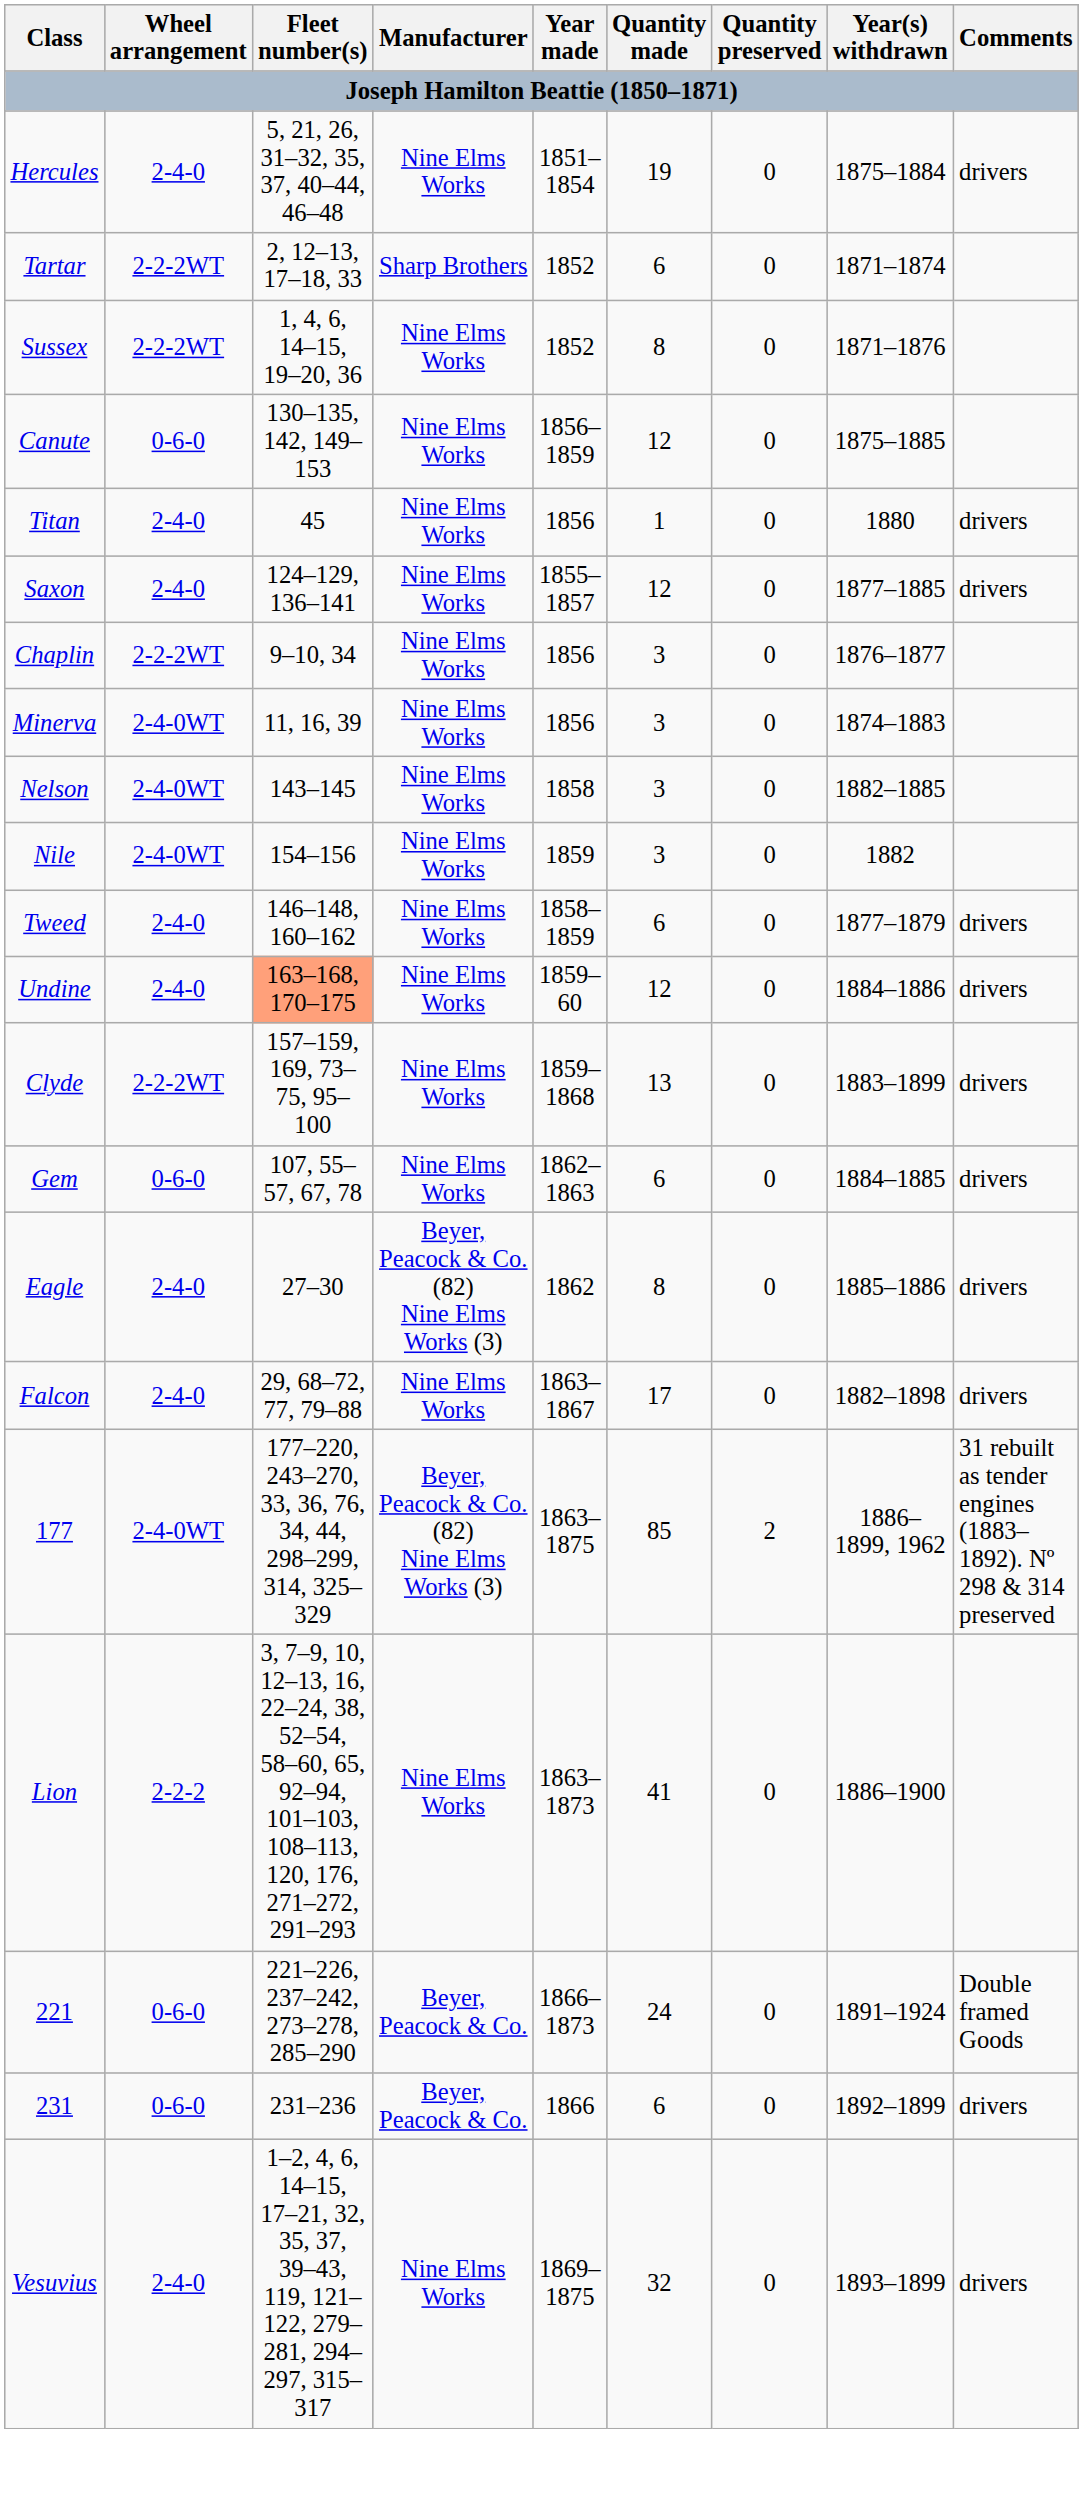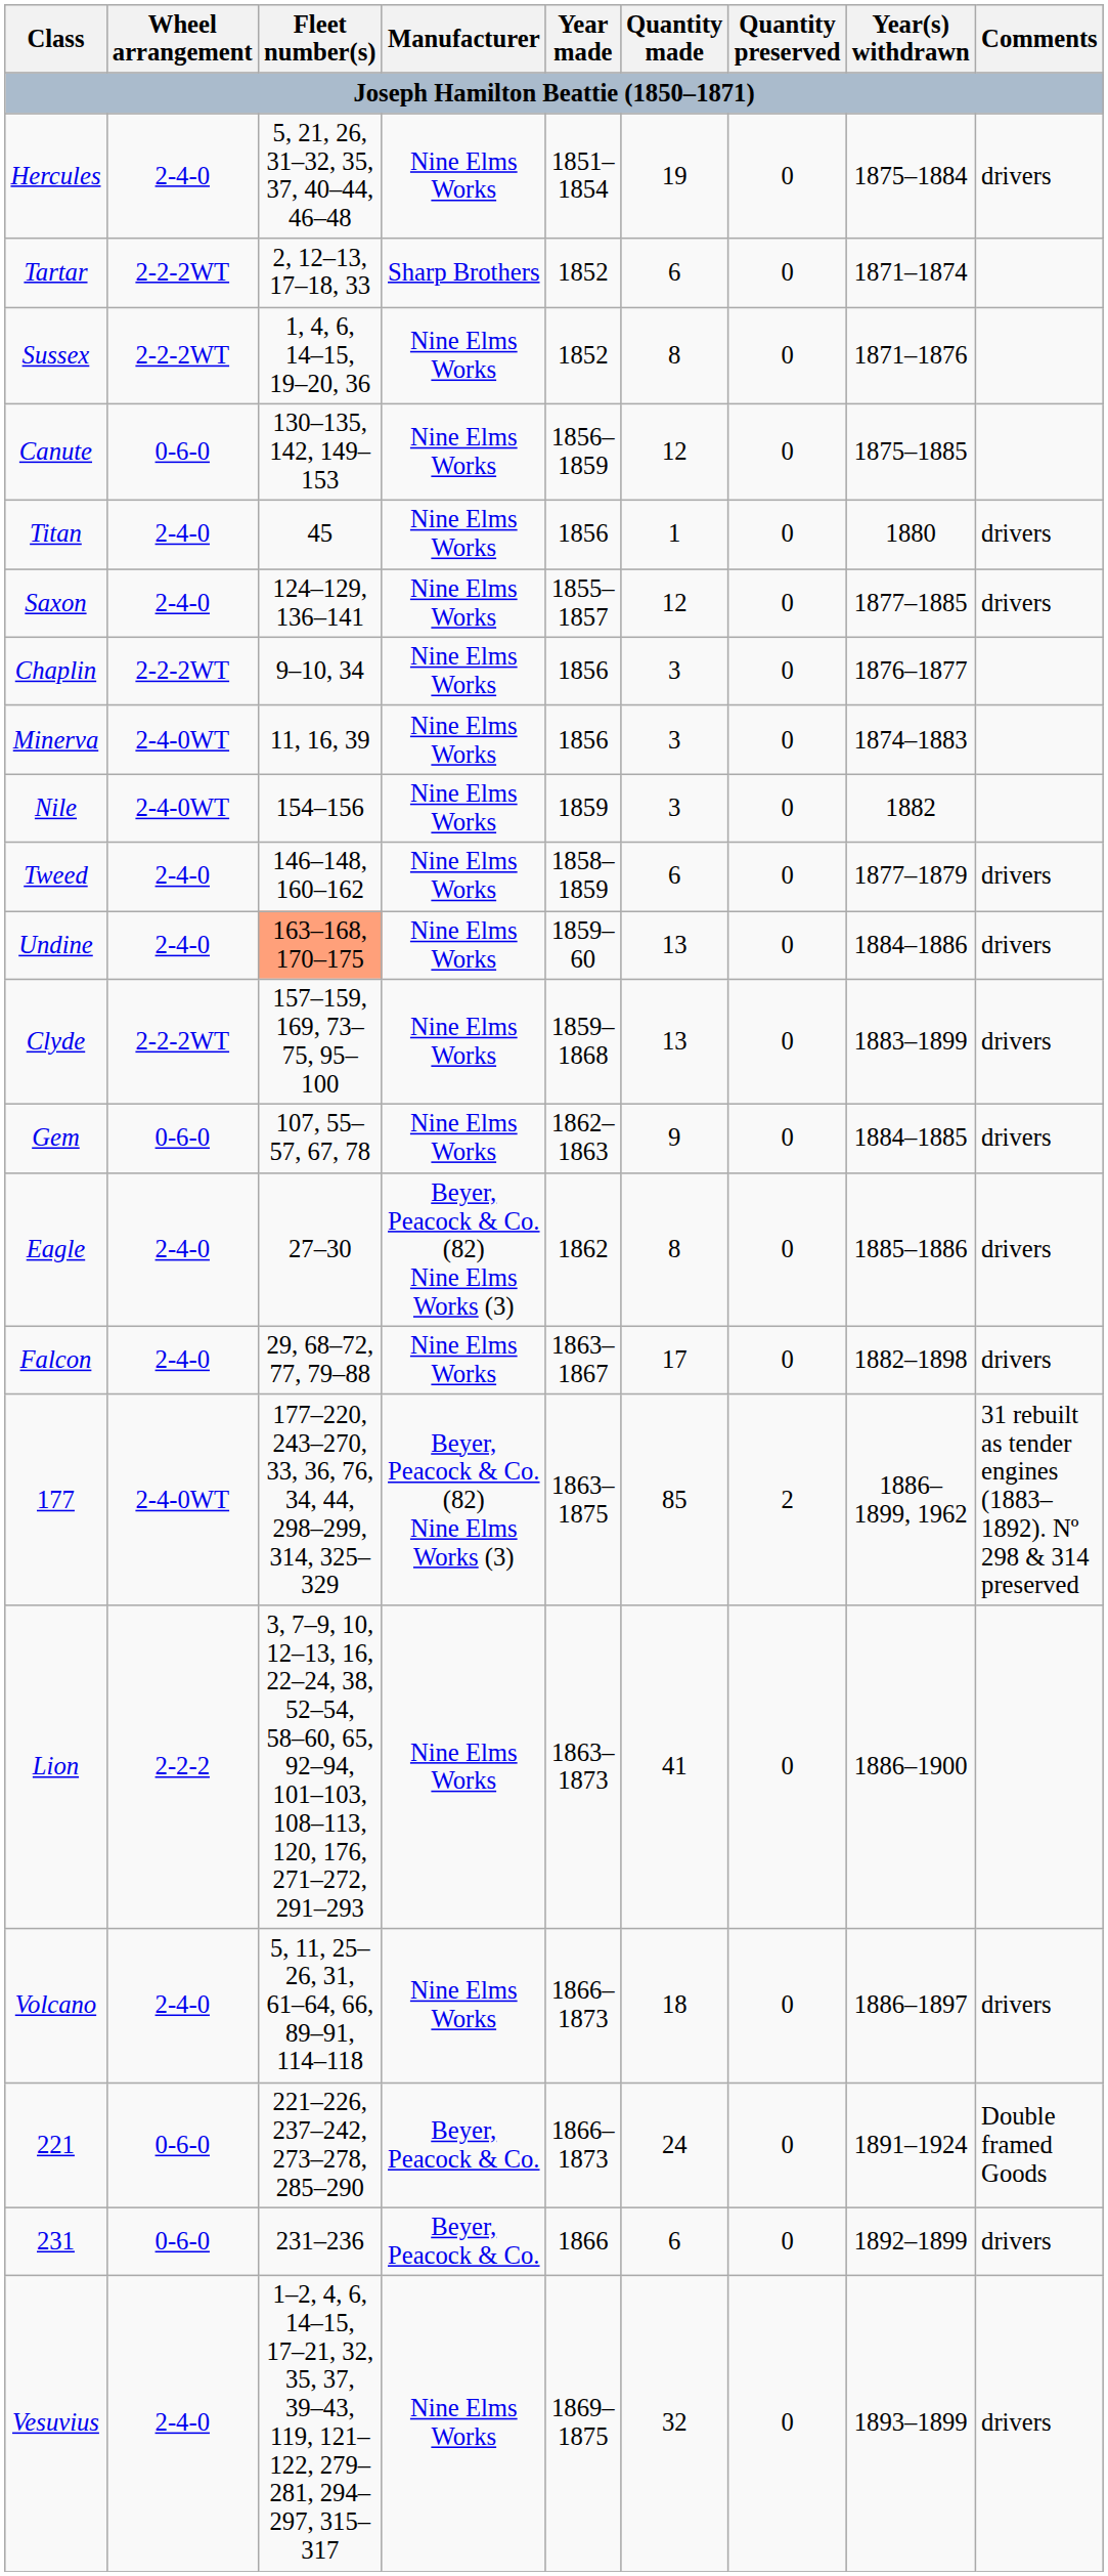- row: Nelson | 2-4-0WT | 143–145 | Nine Elms Works | 1858 | 3 | 0 | 1882–1885
Undine | Quantity made: 12 -> 13
Gem | Quantity made: 6 -> 9
+ row: Volcano | 2-4-0 | 5, 11, 25–26, 31, 61–64, 66, 89–91, 114–118 | Nine Elms Works | 1866–1873 | 18 | 0 | 1886–1897 | drivers
